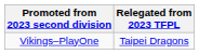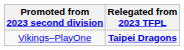Vikings–PlayOne | Relegated from 2023 TFPL: normal -> bold
